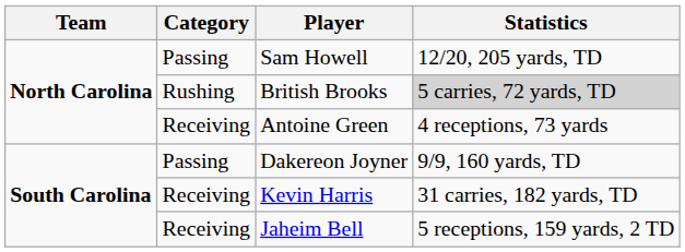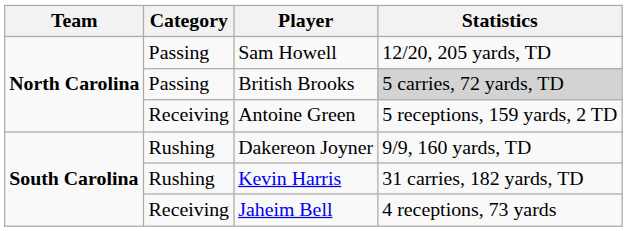British Brooks | Category: Rushing -> Passing
Antoine Green | Statistics: 4 receptions, 73 yards -> 5 receptions, 159 yards, 2 TD
Dakereon Joyner | Category: Passing -> Rushing
Kevin Harris | Category: Receiving -> Rushing
Jaheim Bell | Statistics: 5 receptions, 159 yards, 2 TD -> 4 receptions, 73 yards
